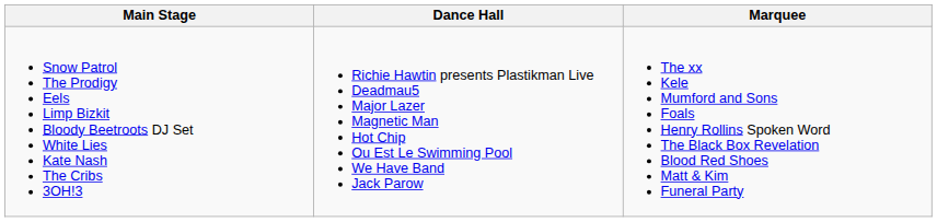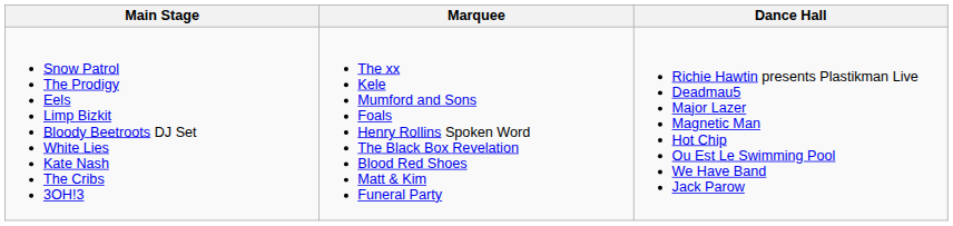columns swapped: Marquee <-> Dance Hall
